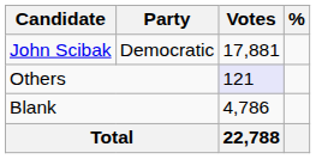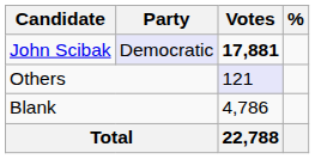John Scibak | Party: no background -> lavender background
John Scibak | Votes: normal -> bold
